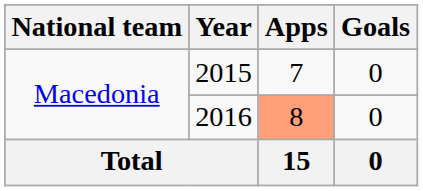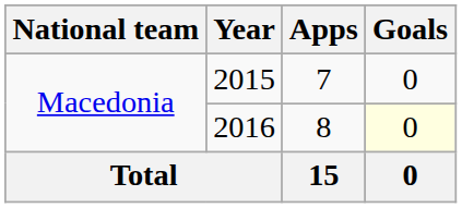2016 | Apps: lightsalmon background -> no background
2016 | Goals: no background -> lightyellow background
